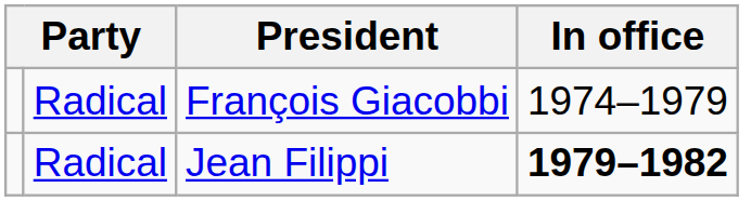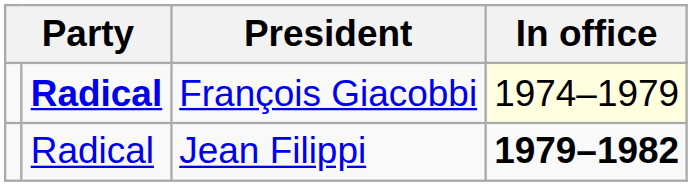François Giacobbi | column 2: normal -> bold
François Giacobbi | In office: no background -> lightyellow background
